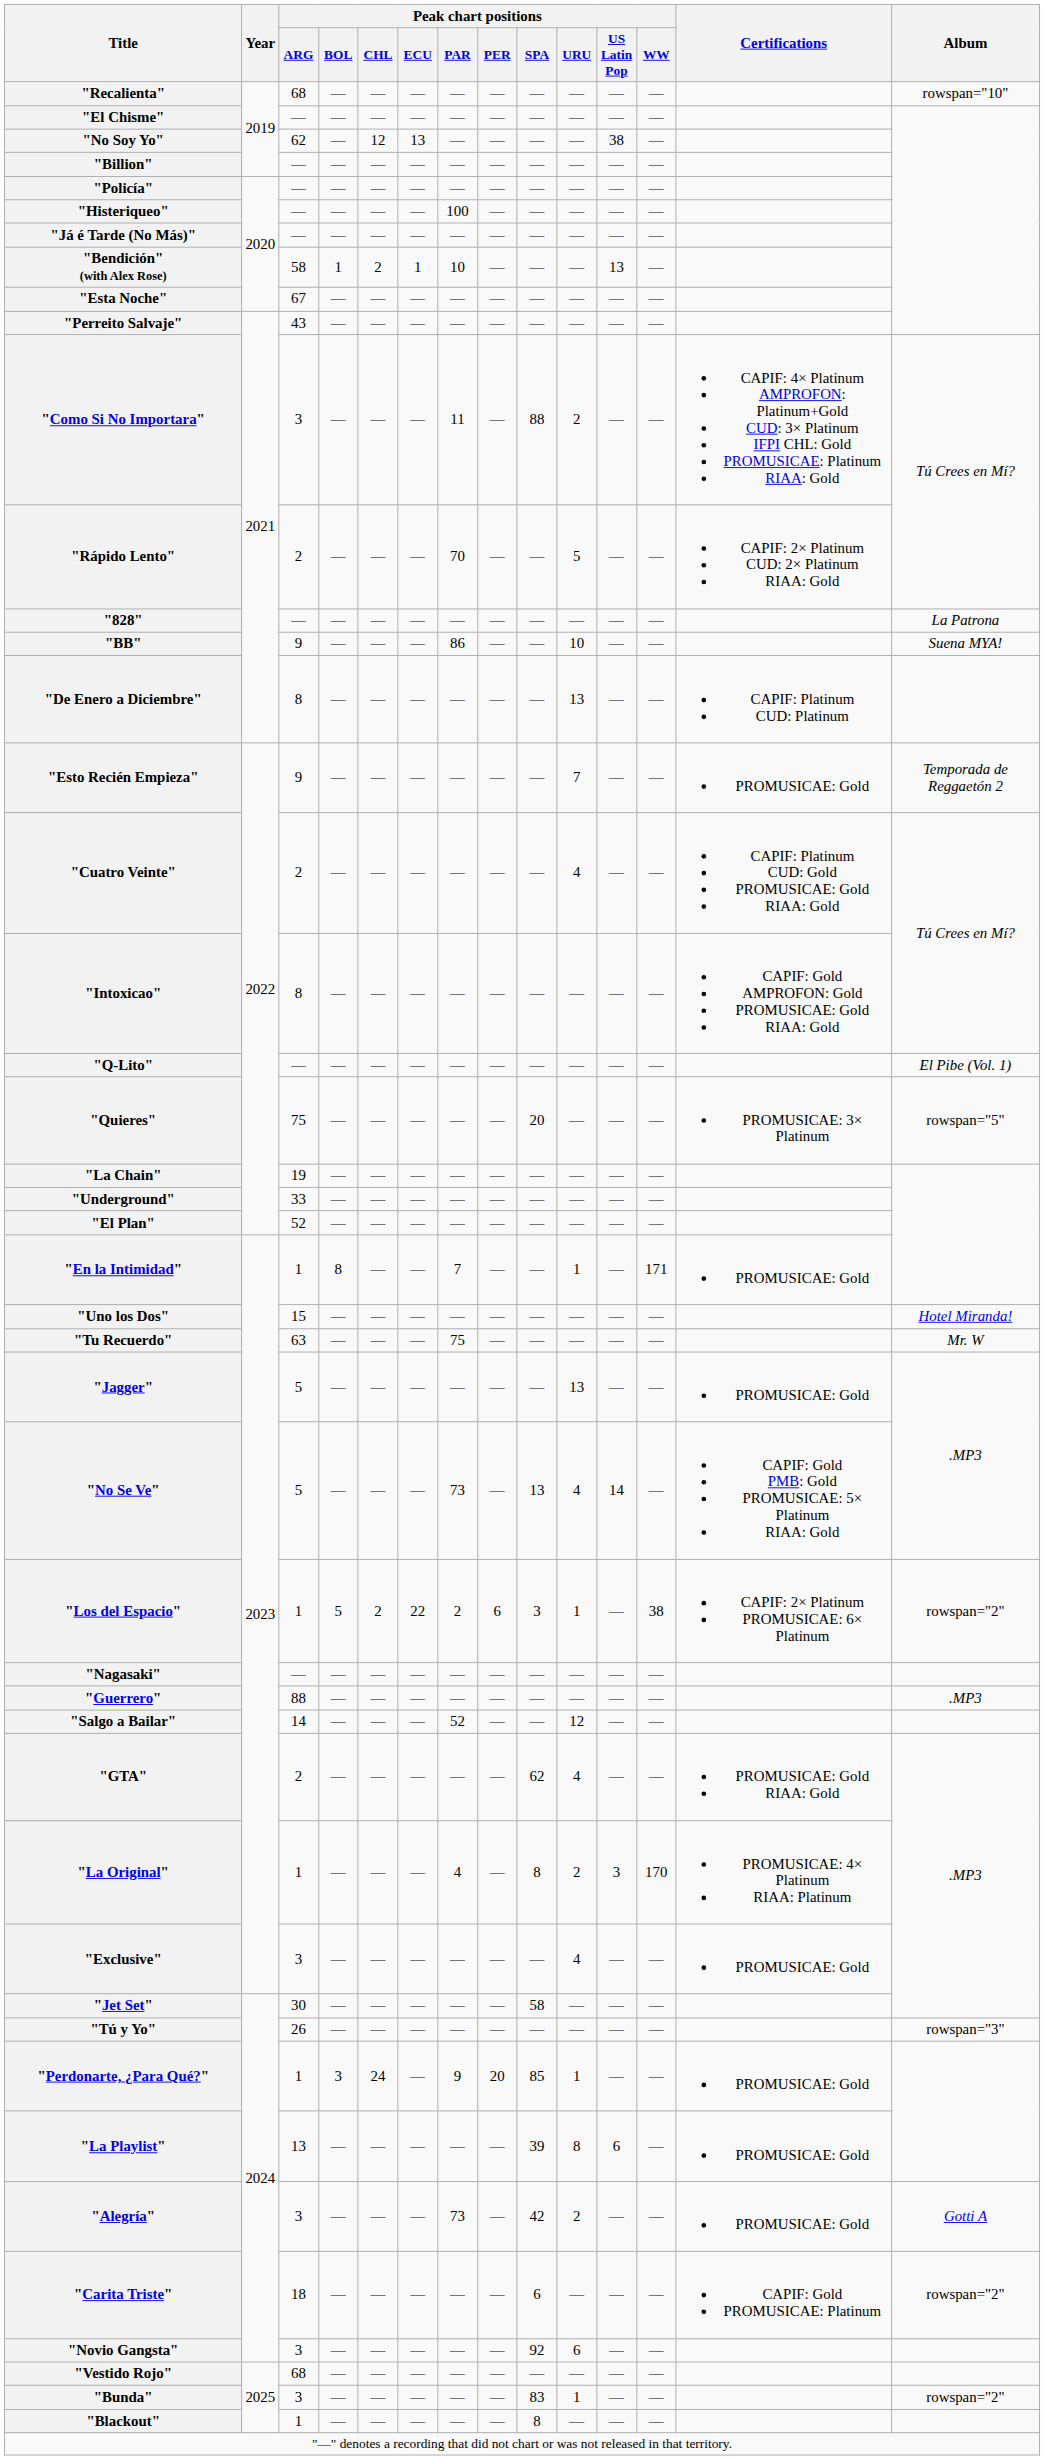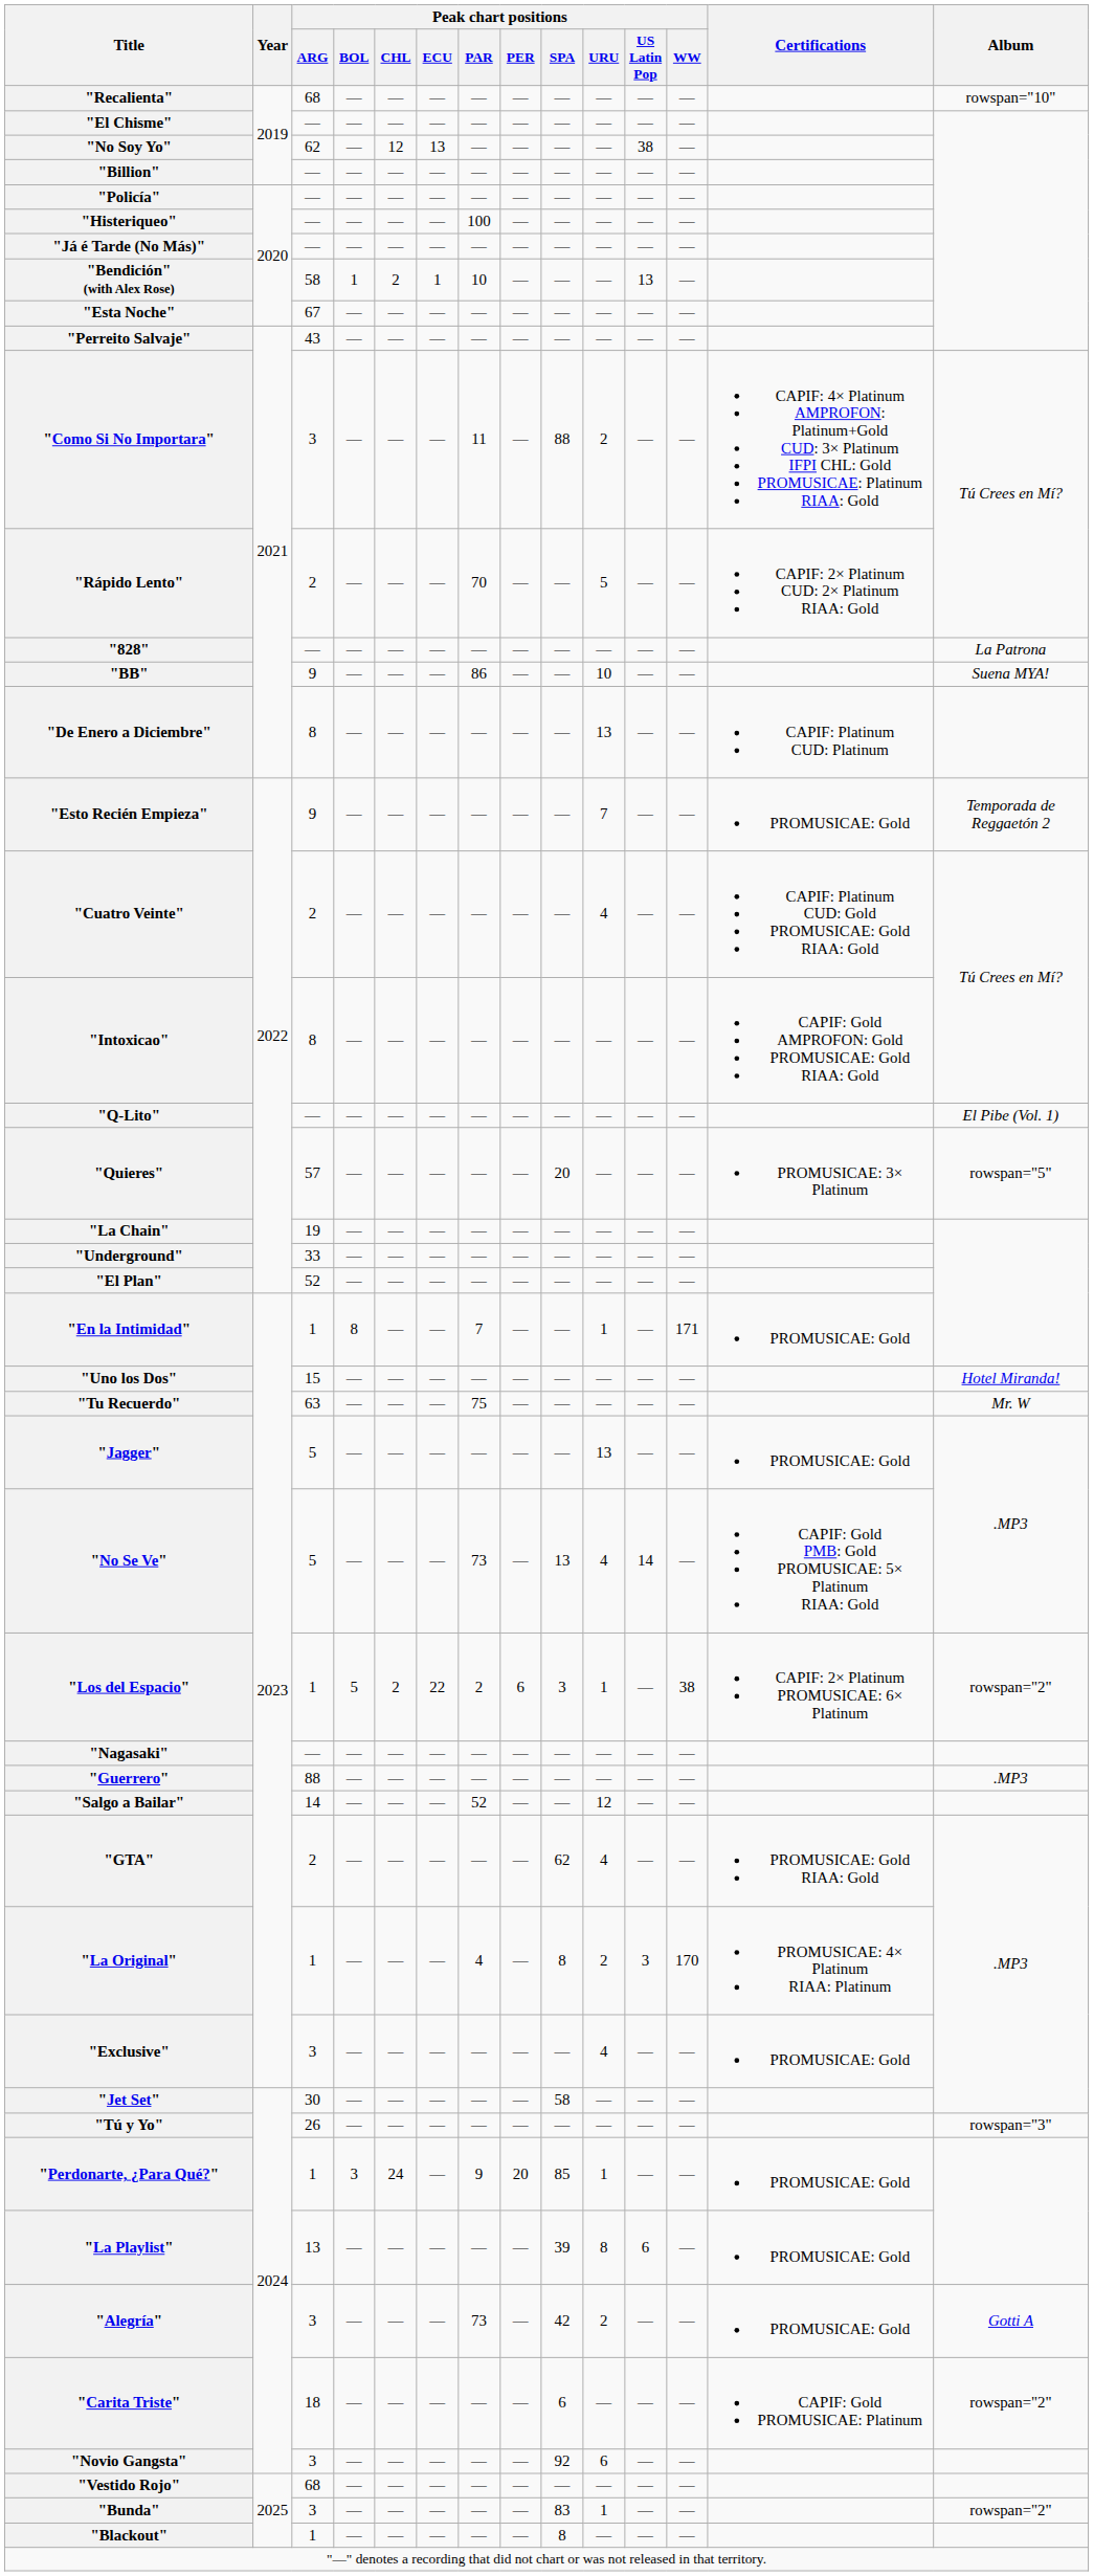"Quieres" | Peak chart positions / ARG: 75 -> 57
